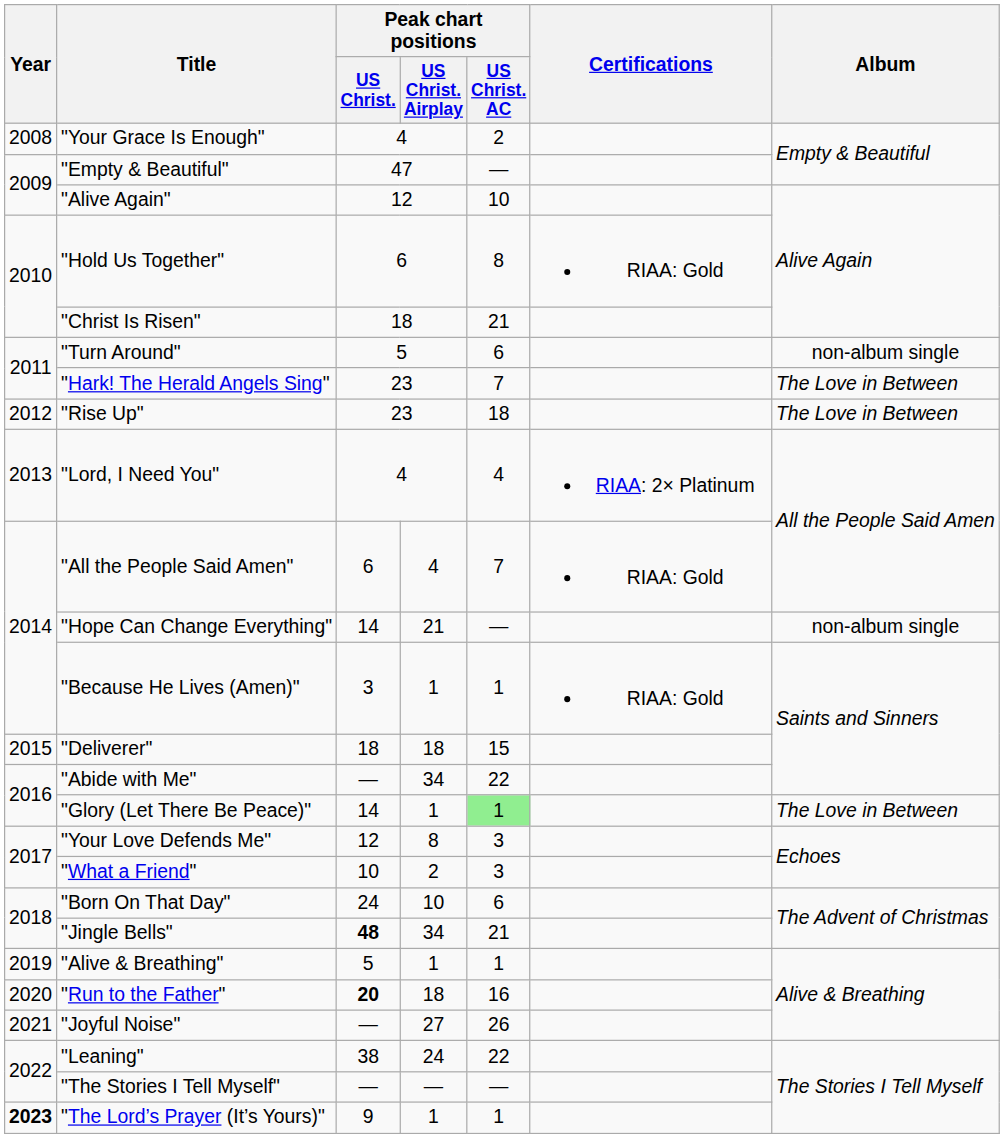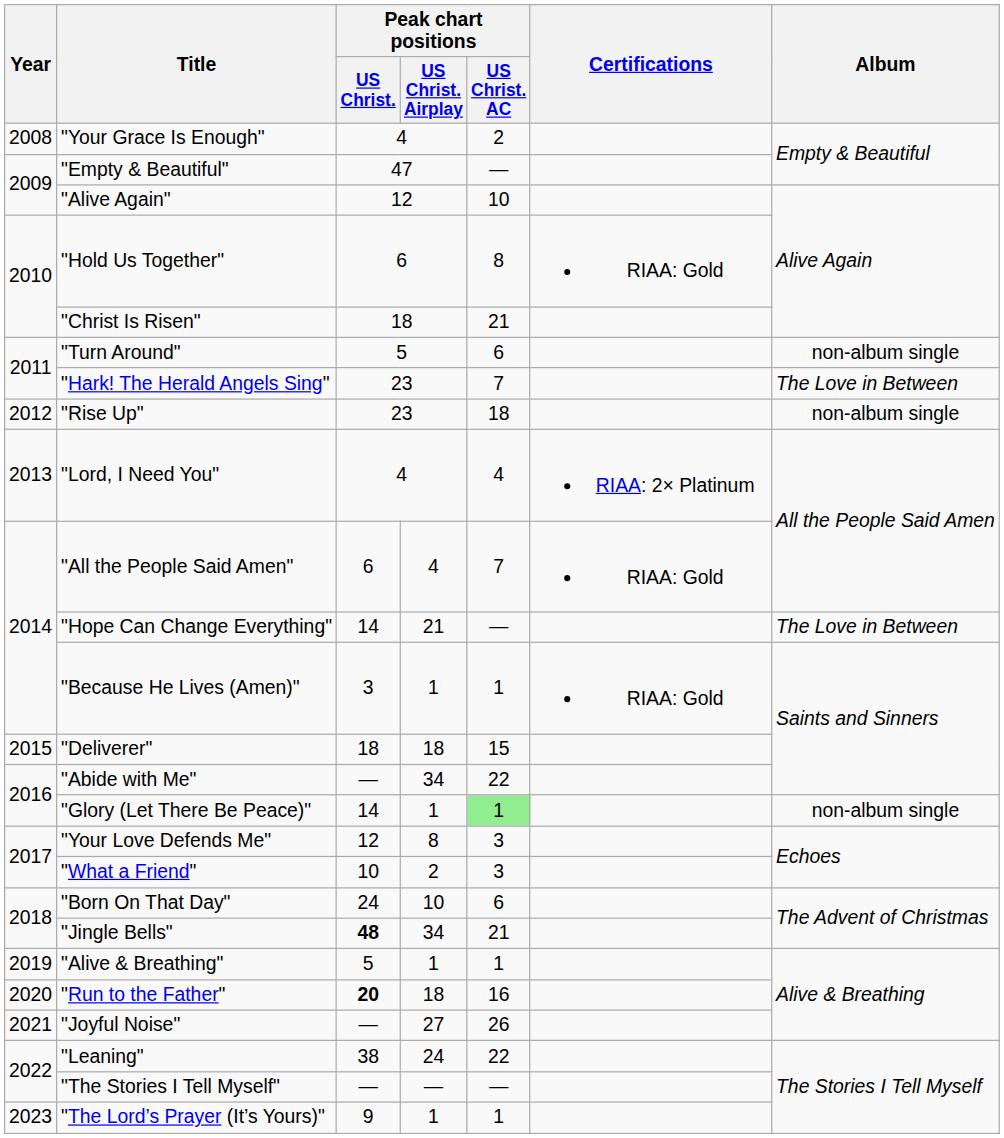"Rise Up" | Album: The Love in Between -> non-album single
"Hope Can Change Everything" | Album: non-album single -> The Love in Between
"Glory (Let There Be Peace)" | Album: The Love in Between -> non-album single
"The Lord’s Prayer (It’s Yours)" | Year: bold -> normal
